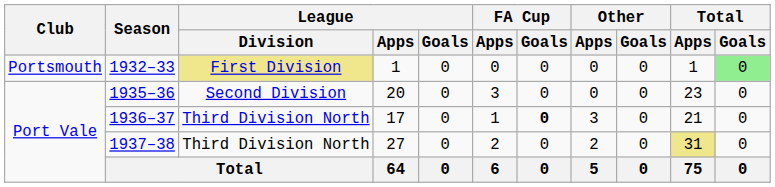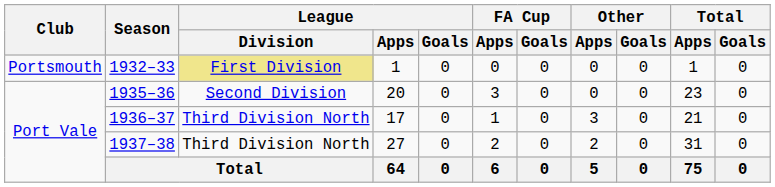1932–33 | Total / Goals: lightgreen background -> no background
1936–37 | FA Cup / Goals: bold -> normal
1937–38 | Total / Apps: khaki background -> no background
